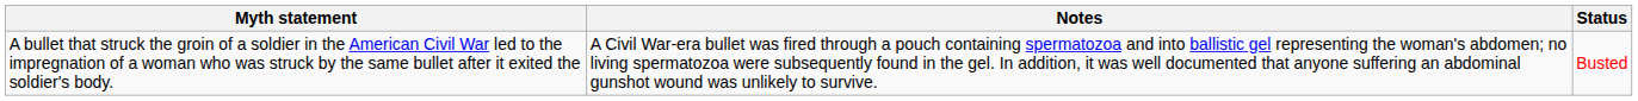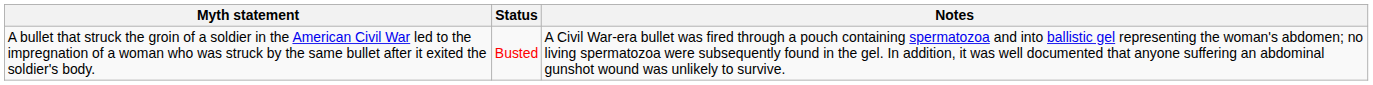columns swapped: Status <-> Notes
